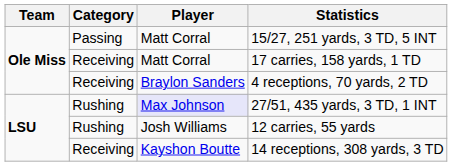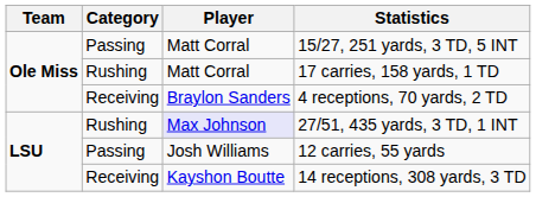17 carries, 158 yards, 1 TD | Category: Receiving -> Rushing
12 carries, 55 yards | Category: Rushing -> Passing
